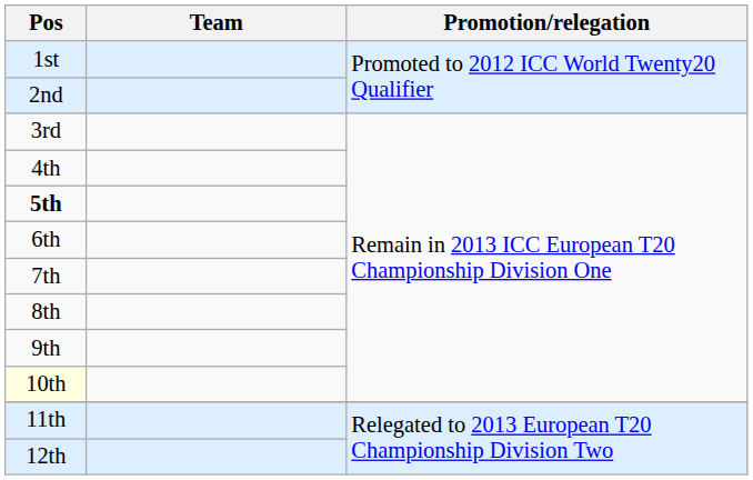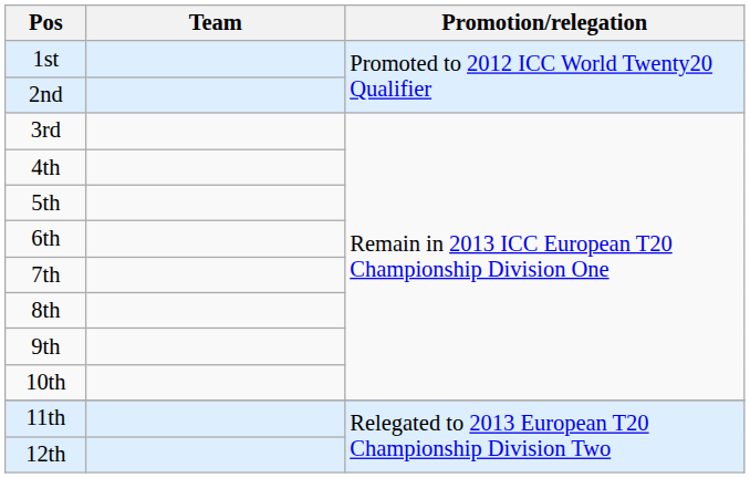5th | Pos: bold -> normal
10th | Pos: lightyellow background -> no background
